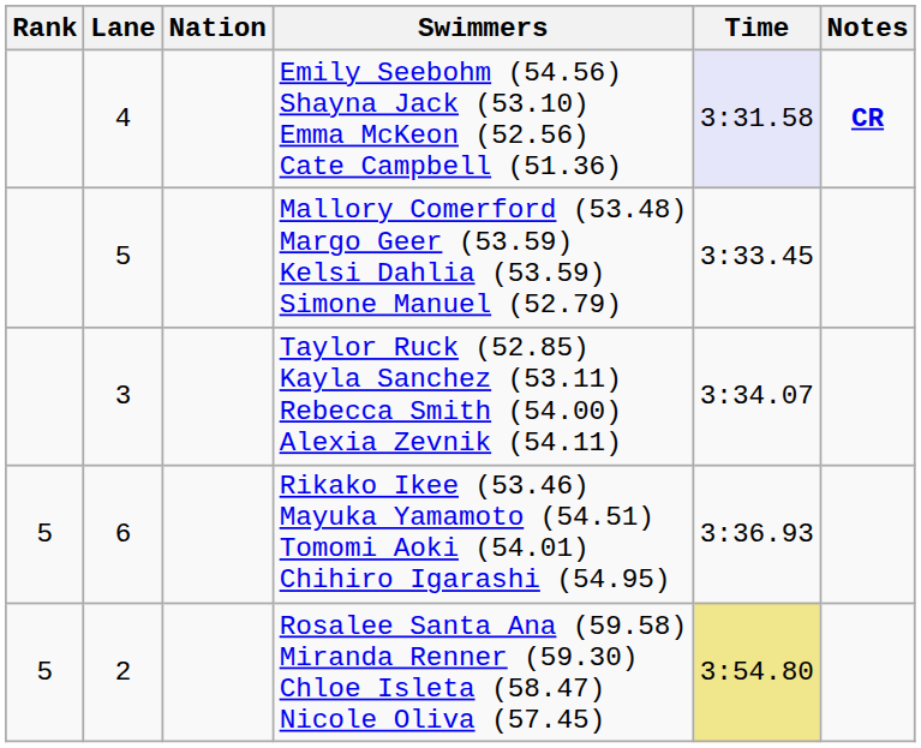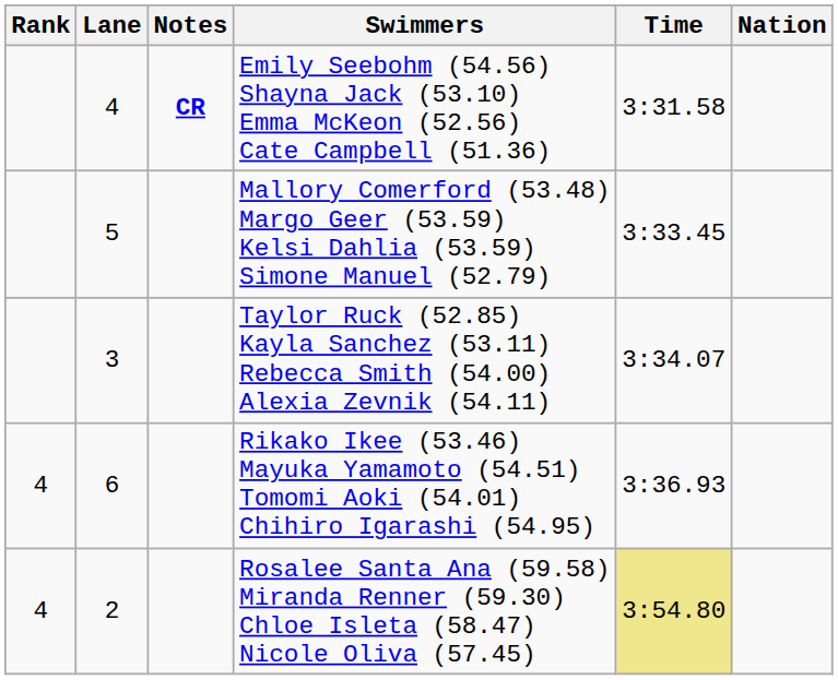columns swapped: Nation <-> Notes
row 2 | Time: lavender background -> no background
row 5 | Rank: 5 -> 4
row 6 | Rank: 5 -> 4
